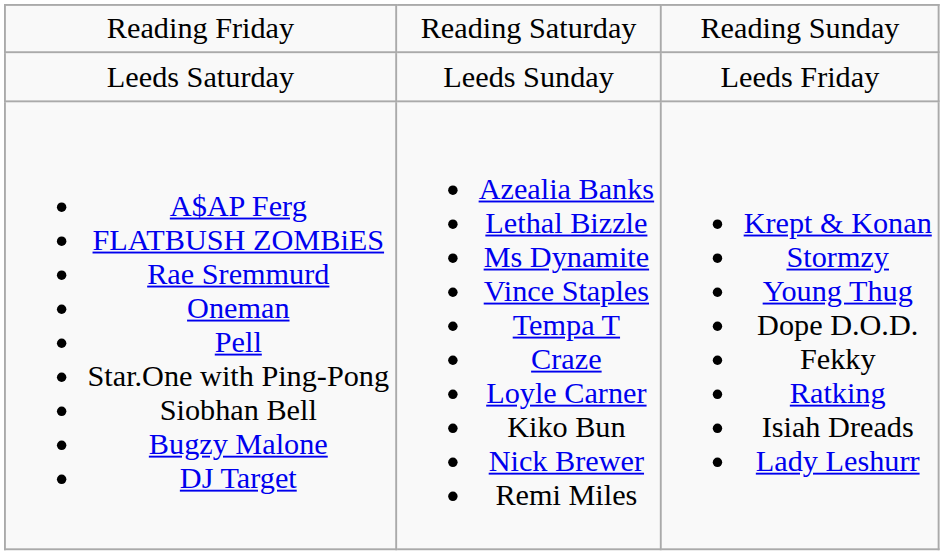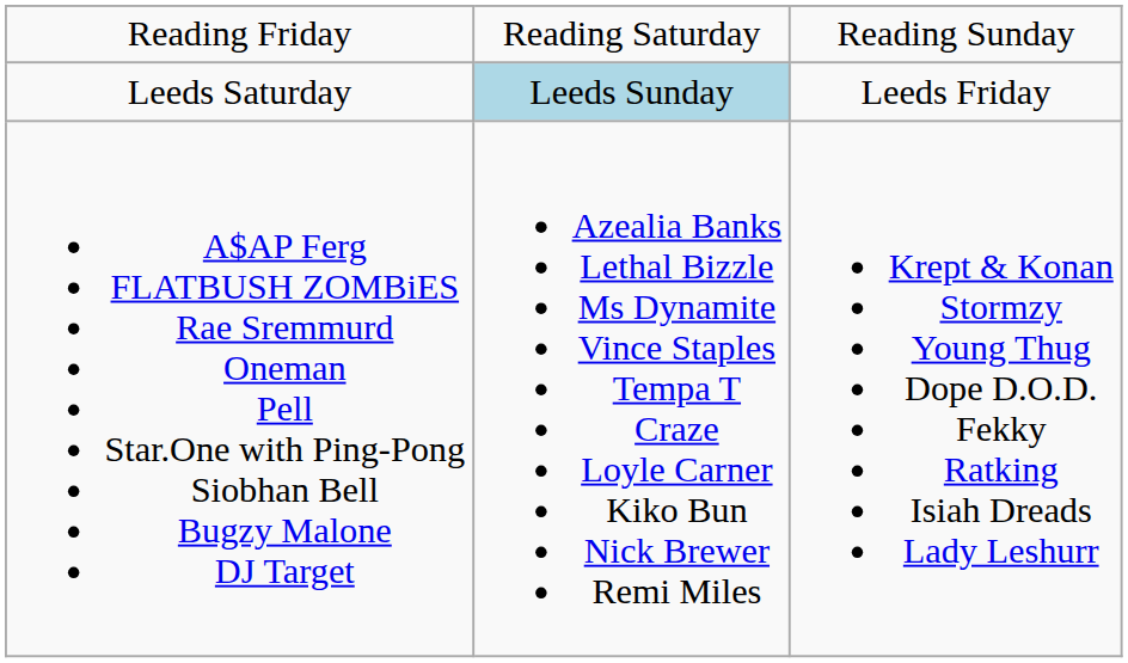Leeds Saturday | column 2: no background -> lightblue background
